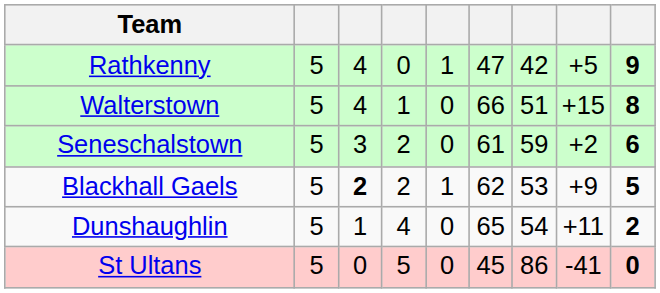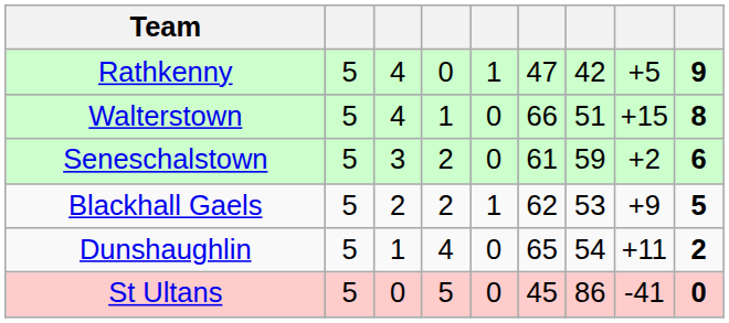Blackhall Gaels | column 3: bold -> normal
